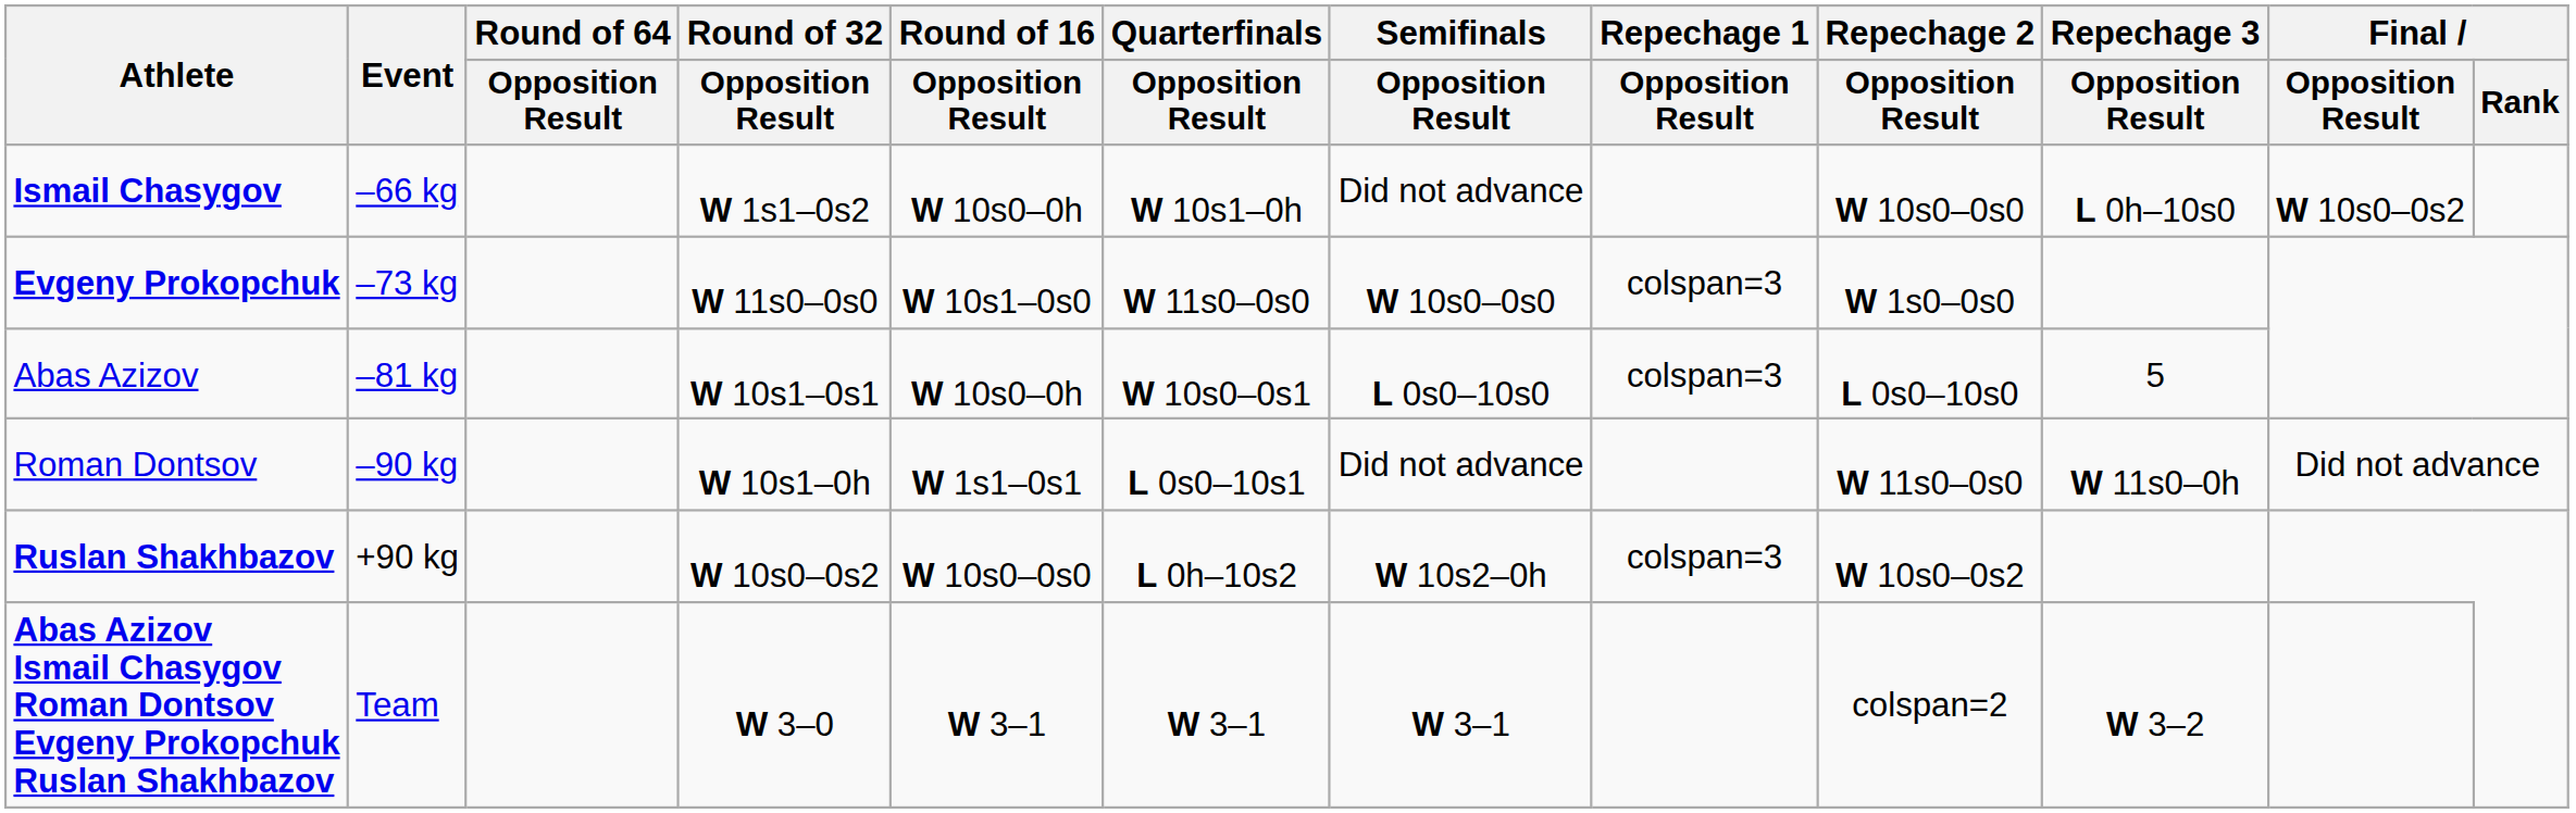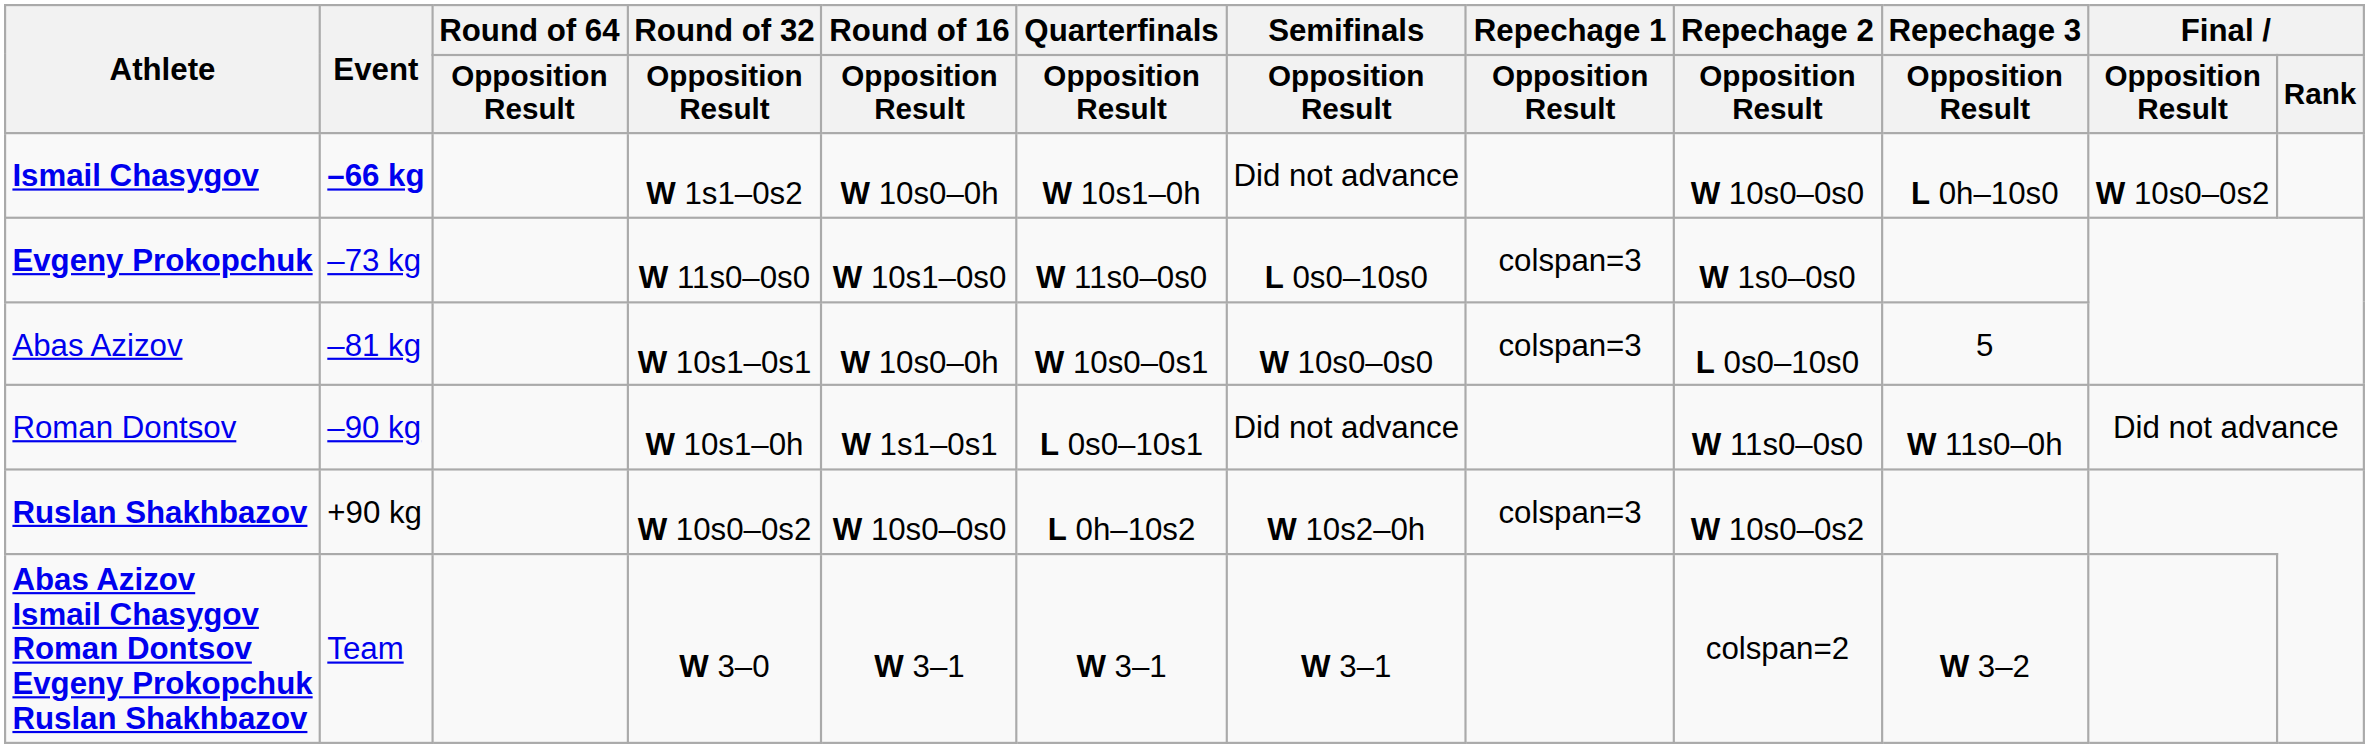Ismail Chasygov | Event: normal -> bold
Evgeny Prokopchuk | Semifinals / Opposition Result: W 10s0–0s0 -> L 0s0–10s0
Abas Azizov | Semifinals / Opposition Result: L 0s0–10s0 -> W 10s0–0s0
